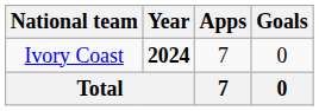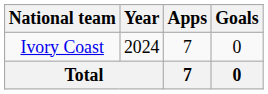Ivory Coast | Year: bold -> normal
